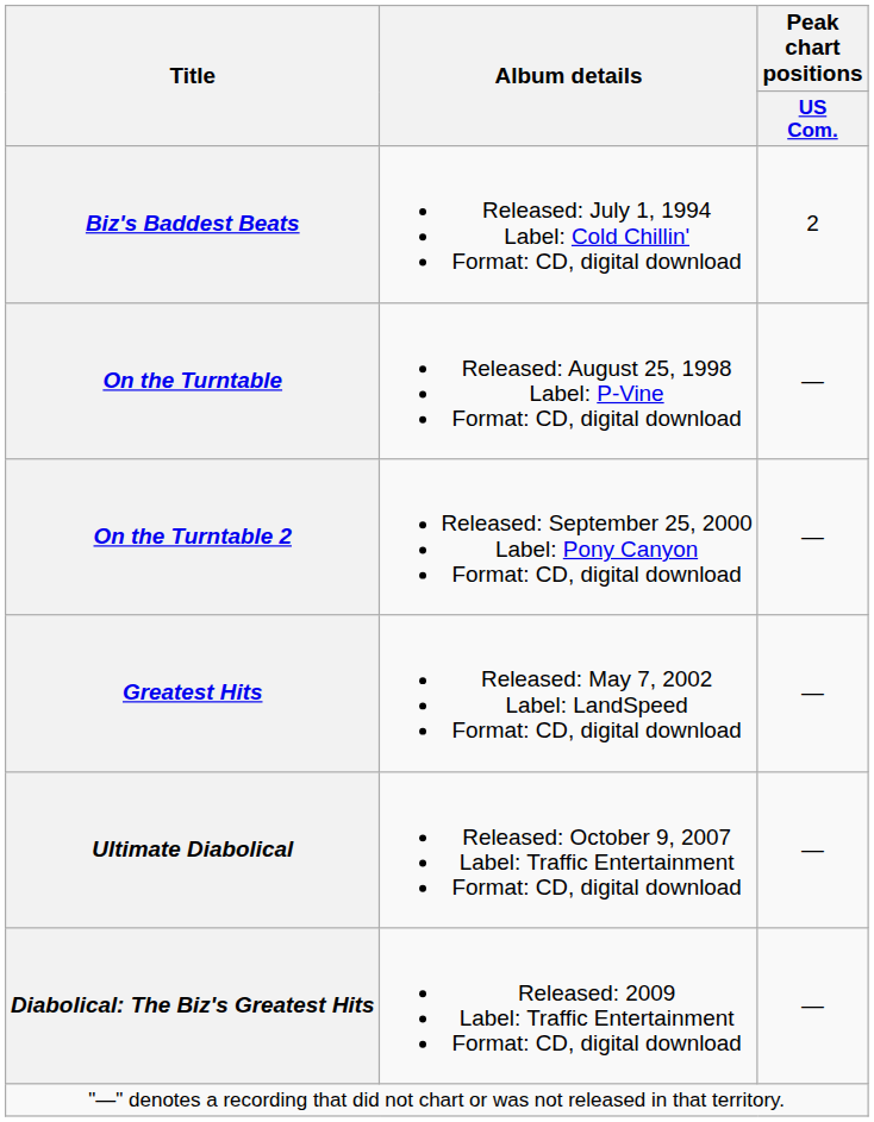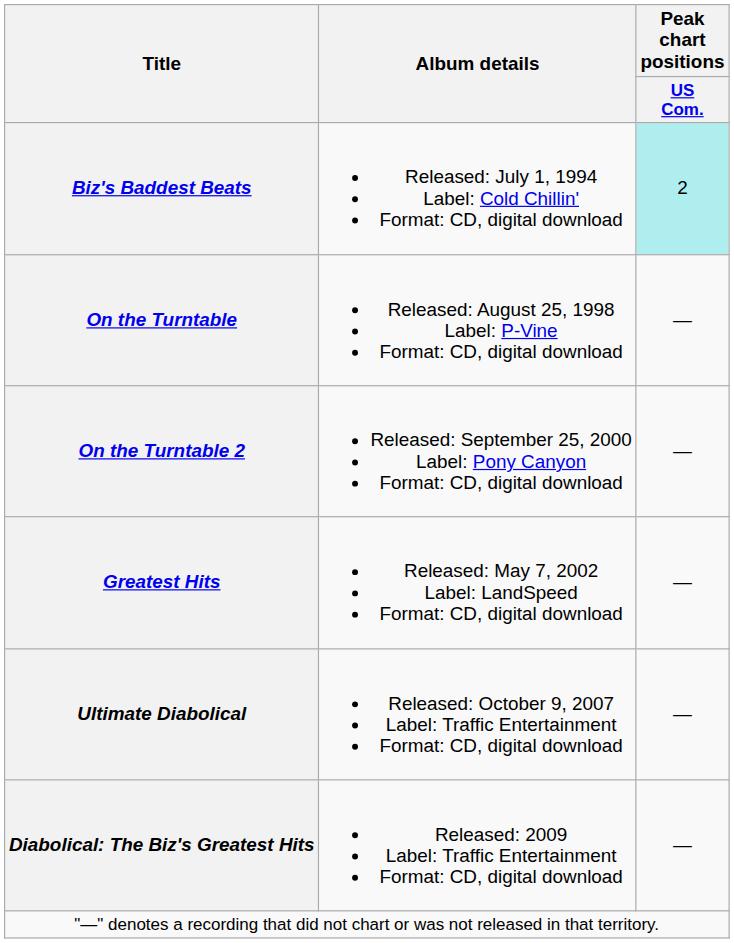Biz's Baddest Beats | Peak chart positions / US Com.: no background -> paleturquoise background
